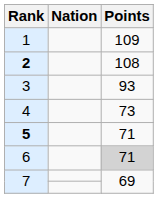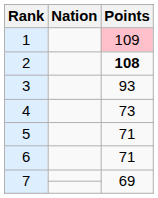1 | Points: no background -> pink background
2 | Rank: bold -> normal
2 | Points: normal -> bold
5 | Rank: bold -> normal
6 | Points: lightgrey background -> no background
